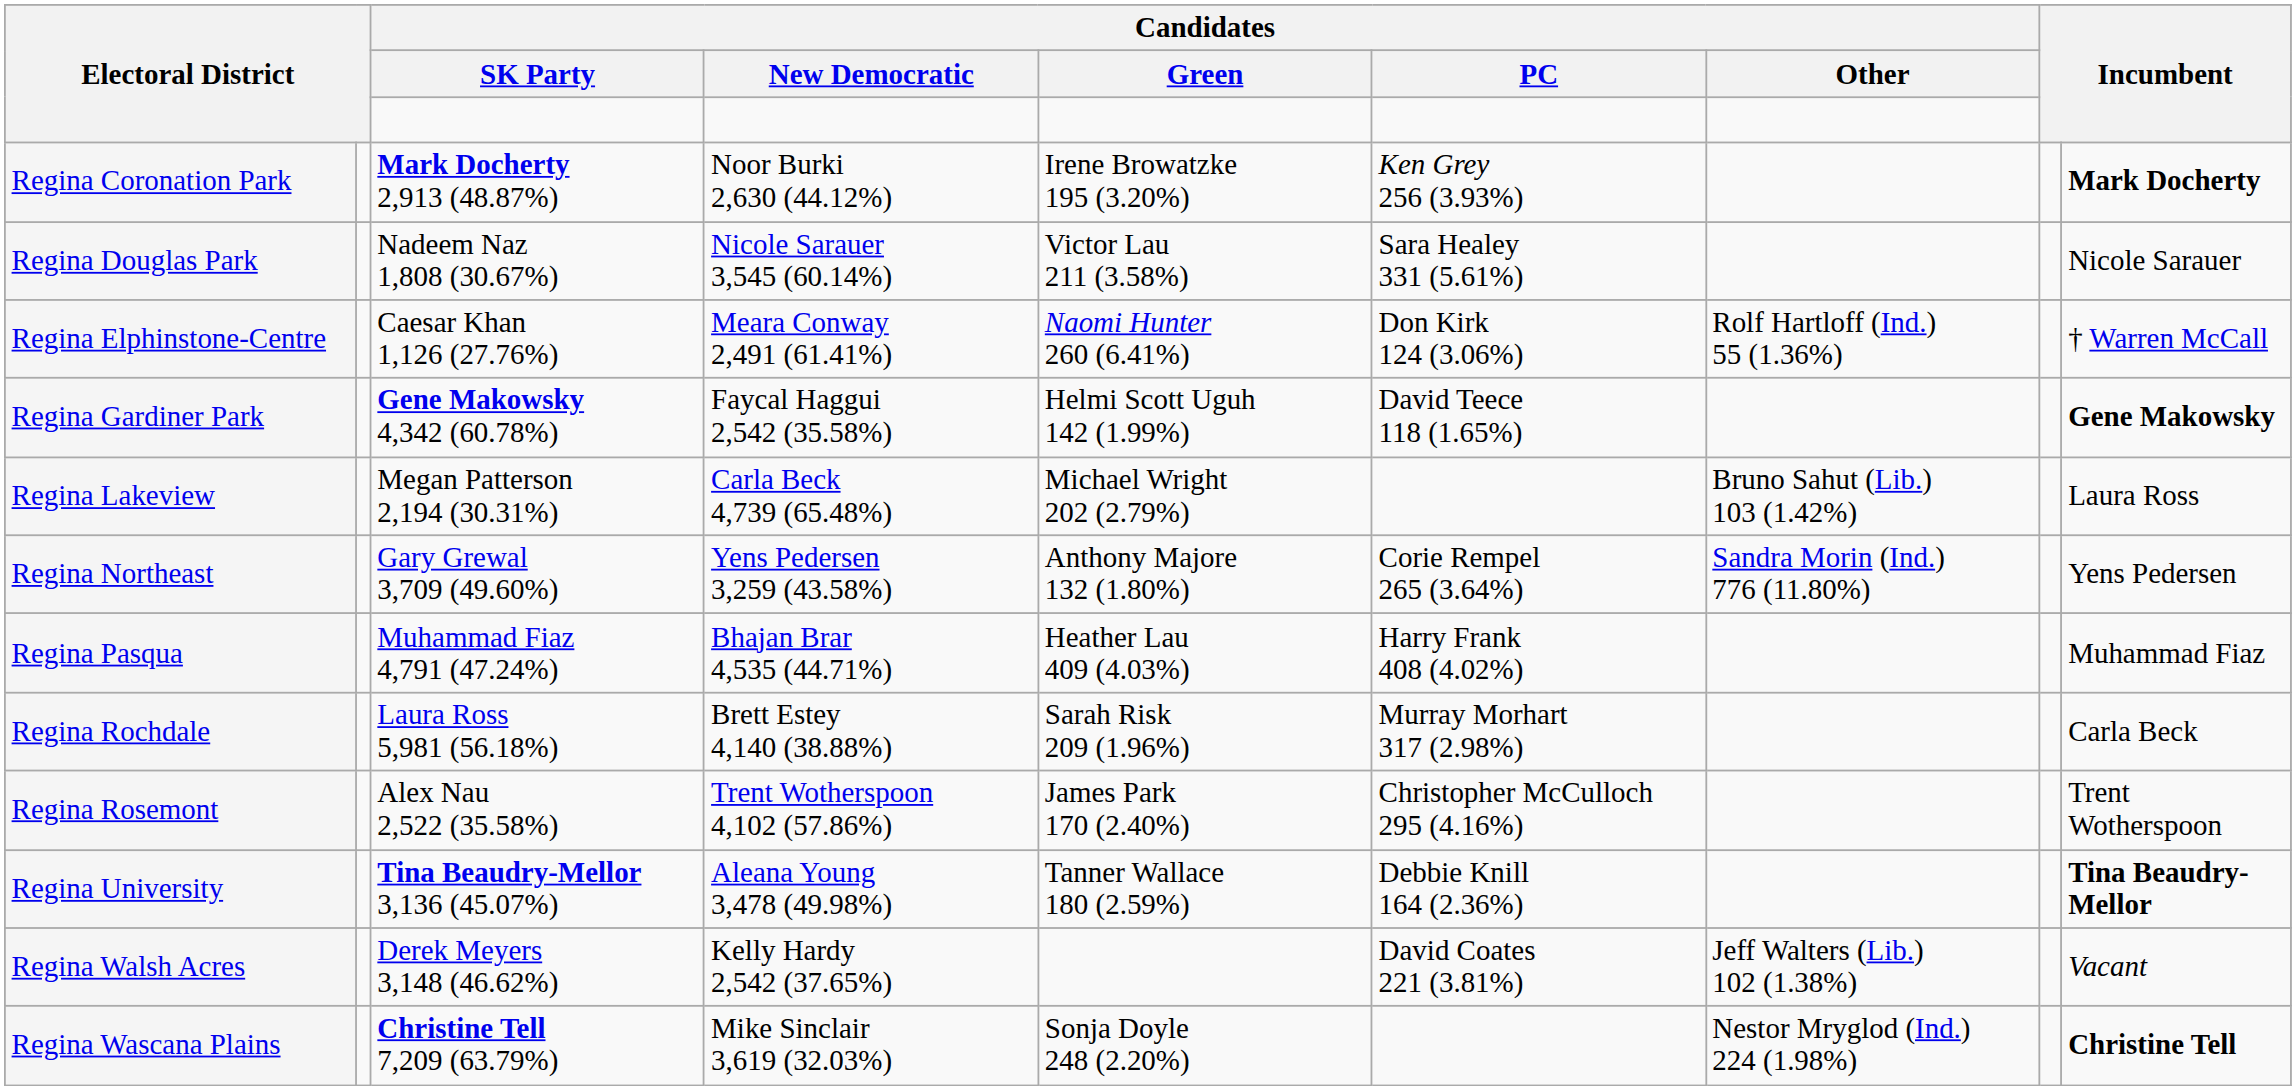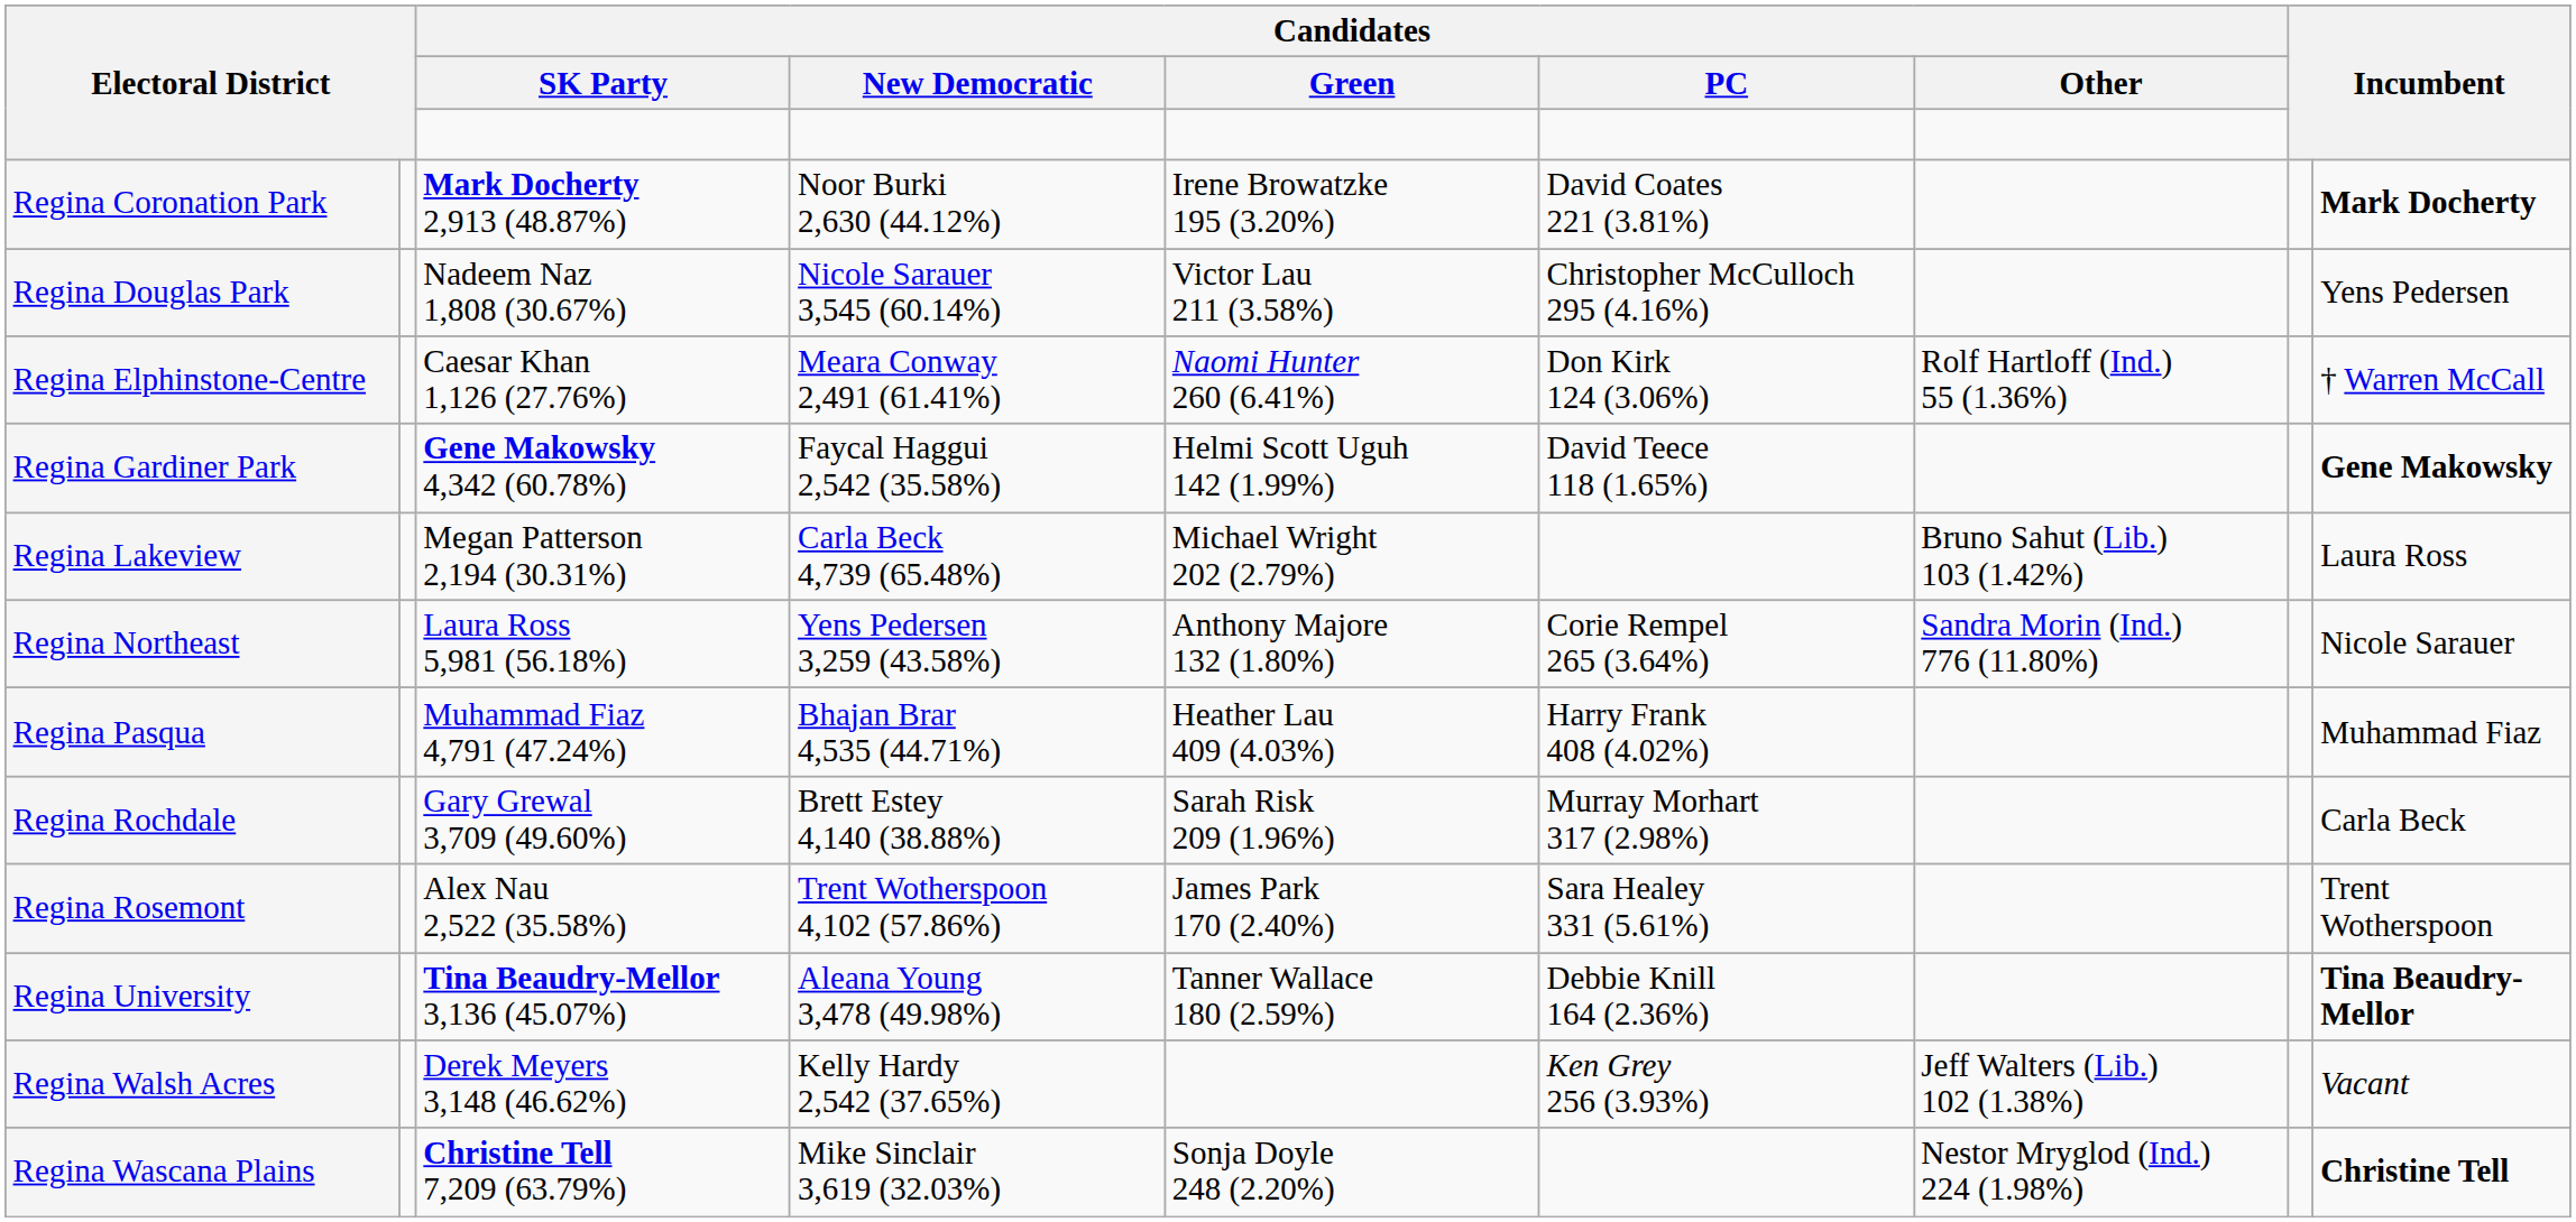Regina Coronation Park | Candidates / PC: Ken Grey 256 (3.93%) -> David Coates 221 (3.81%)
Regina Douglas Park | Candidates / PC: Sara Healey 331 (5.61%) -> Christopher McCulloch 295 (4.16%)
Regina Douglas Park | column 9: Nicole Sarauer -> Yens Pedersen
Regina Northeast | Candidates / SK Party: Gary Grewal 3,709 (49.60%) -> Laura Ross 5,981 (56.18%)
Regina Northeast | column 9: Yens Pedersen -> Nicole Sarauer
Regina Rochdale | Candidates / SK Party: Laura Ross 5,981 (56.18%) -> Gary Grewal 3,709 (49.60%)
Regina Rosemont | Candidates / PC: Christopher McCulloch 295 (4.16%) -> Sara Healey 331 (5.61%)
Regina Walsh Acres | Candidates / PC: David Coates 221 (3.81%) -> Ken Grey 256 (3.93%)
